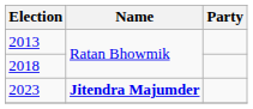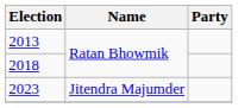2023 | Name: bold -> normal
